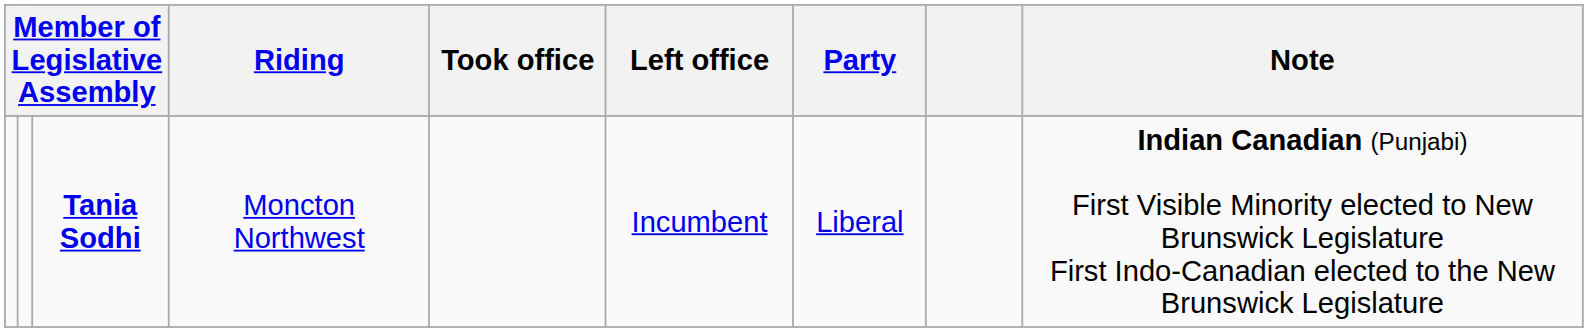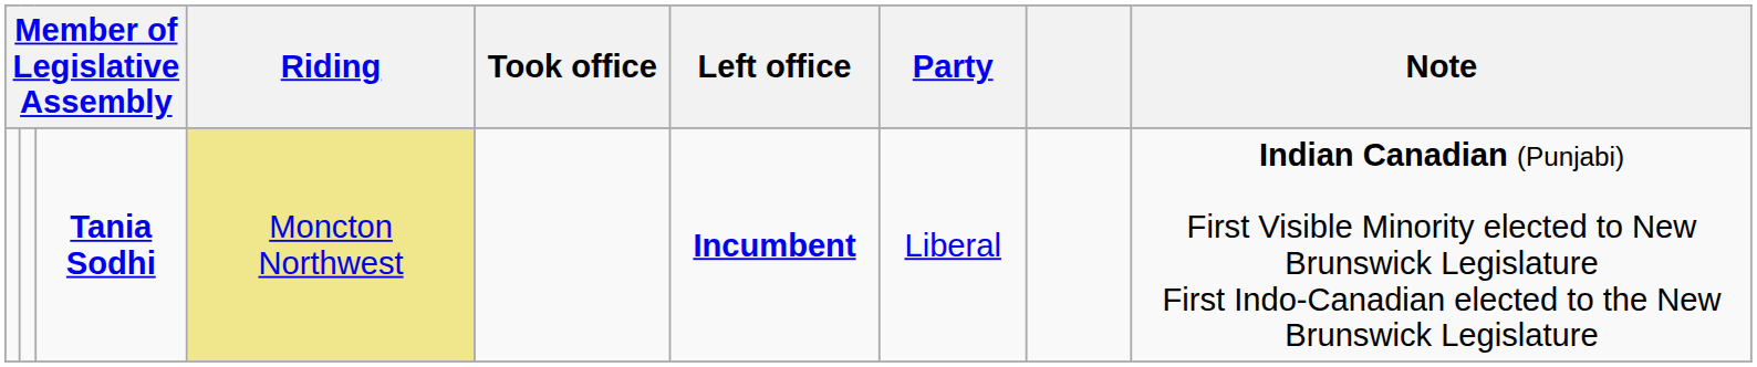Tania Sodhi | Riding: no background -> khaki background
Tania Sodhi | Left office: normal -> bold
